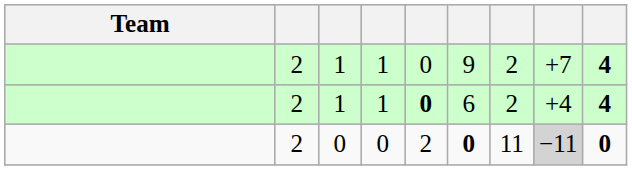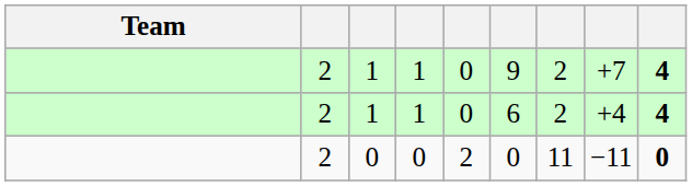row 3 | column 5: bold -> normal
row 4 | column 6: bold -> normal
row 4 | column 8: lightgrey background -> no background
